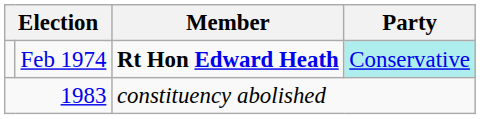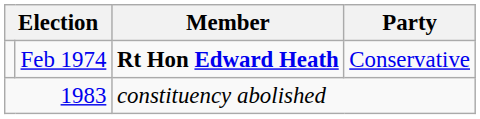Feb 1974 | Party: paleturquoise background -> no background
